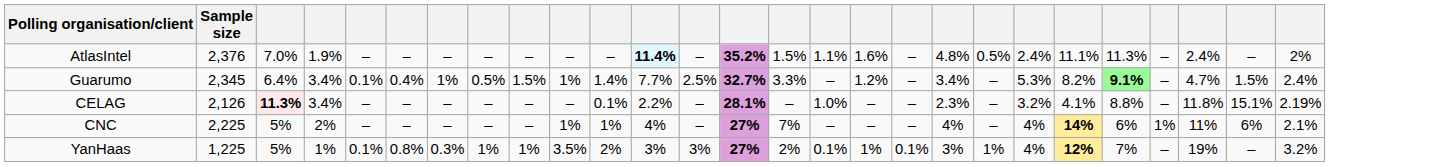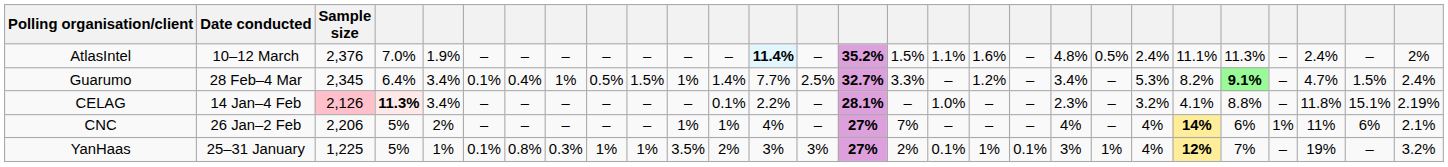+ column: Date conducted | 10–12 March | 28 Feb–4 Mar | 14 Jan–4 Feb | 26 Jan–2 Feb | 25–31 January
CELAG | Sample size: no background -> pink background
CNC | Sample size: 2,225 -> 2,206
